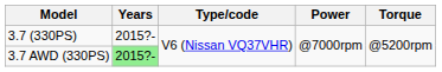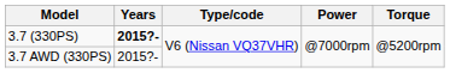3.7 (330PS) | Years: normal -> bold
3.7 AWD (330PS) | Years: lightgreen background -> no background
